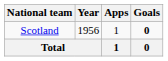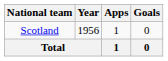Scotland | Goals: bold -> normal
